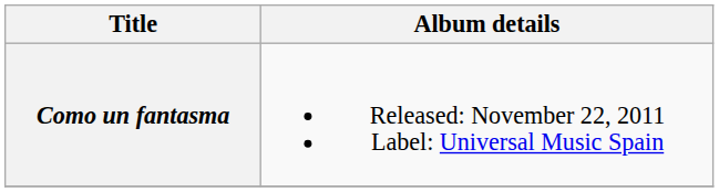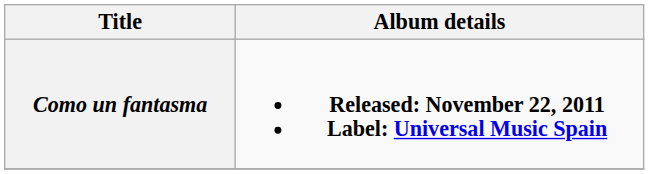Como un fantasma | Album details: normal -> bold
